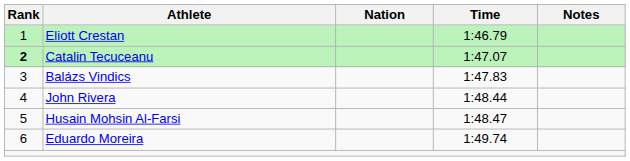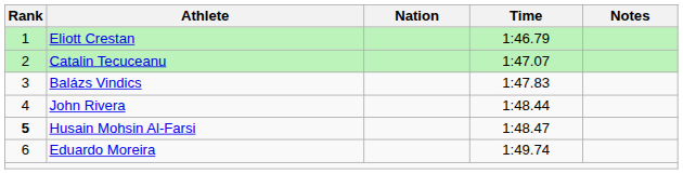Catalin Tecuceanu | Rank: bold -> normal
Husain Mohsin Al-Farsi | Rank: normal -> bold
